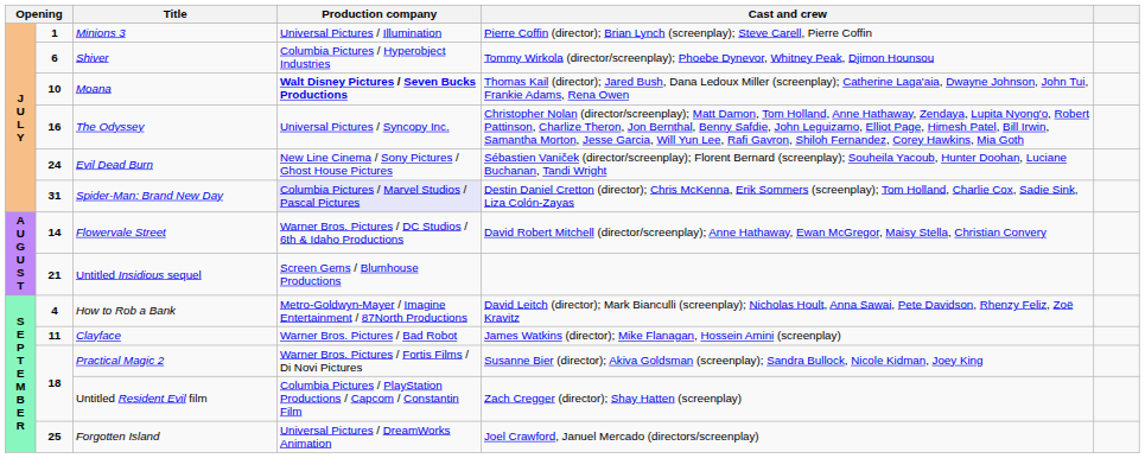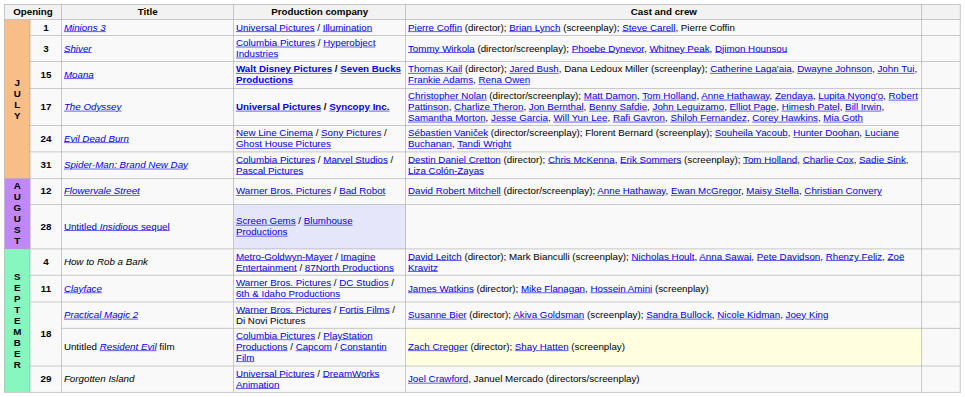Shiver | column 2: 6 -> 3
Moana | column 2: 10 -> 15
The Odyssey | column 2: 16 -> 17
The Odyssey | Production company: normal -> bold
Spider-Man: Brand New Day | Production company: lavender background -> no background
Flowervale Street | column 2: 14 -> 12
Flowervale Street | Production company: Warner Bros. Pictures / DC Studios / 6th & Idaho Productions -> Warner Bros. Pictures / Bad Robot
Untitled Insidious sequel | column 2: 21 -> 28
Untitled Insidious sequel | Production company: no background -> lavender background
Clayface | Production company: Warner Bros. Pictures / Bad Robot -> Warner Bros. Pictures / DC Studios / 6th & Idaho Productions
Untitled Resident Evil film | Cast and crew: no background -> lightyellow background
Forgotten Island | column 2: 25 -> 29
